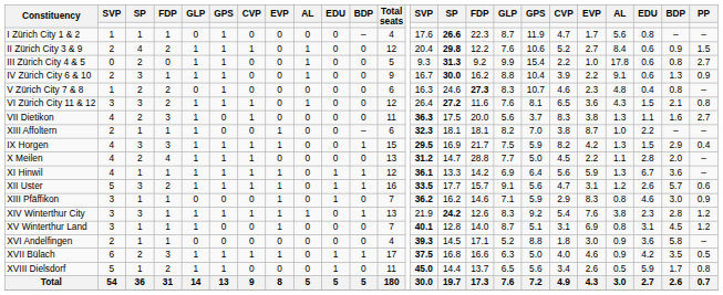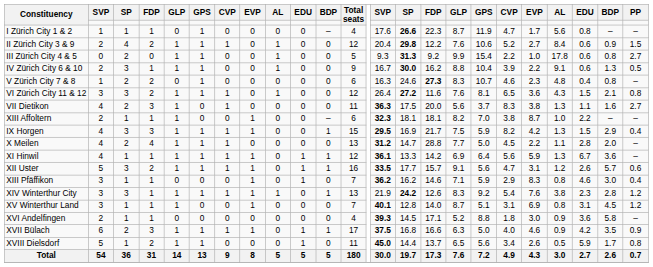IV Zürich City 6 & 10 | PP: 0.9 -> 0.5
XIII Pfäffikon | PP: 0.9 -> 0.4
XVII Bülach | PP: 0.5 -> 0.9
